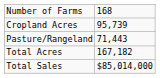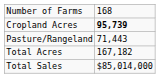Cropland Acres | column 2: normal -> bold
